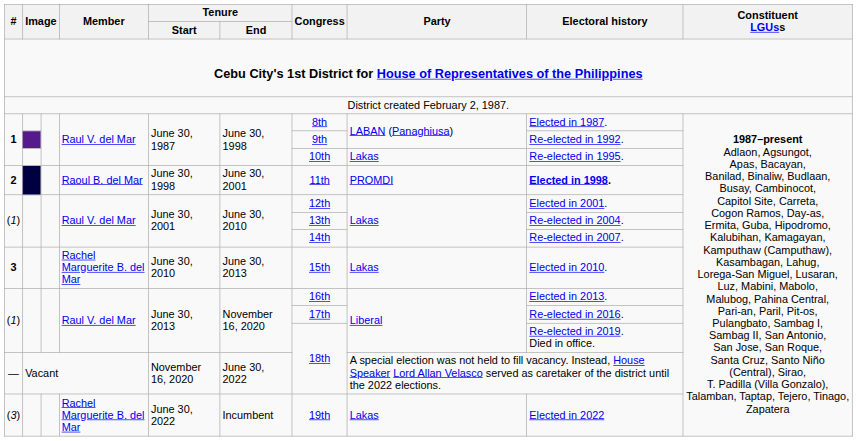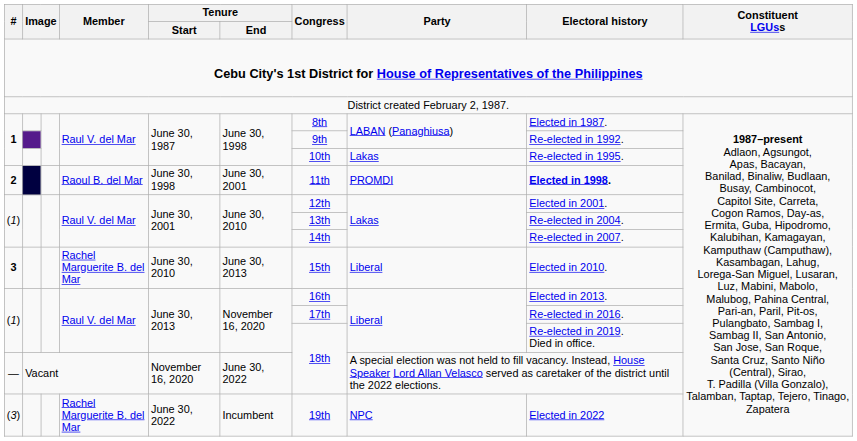3 | Party: Lakas -> Liberal
(3) | Party: Lakas -> NPC
